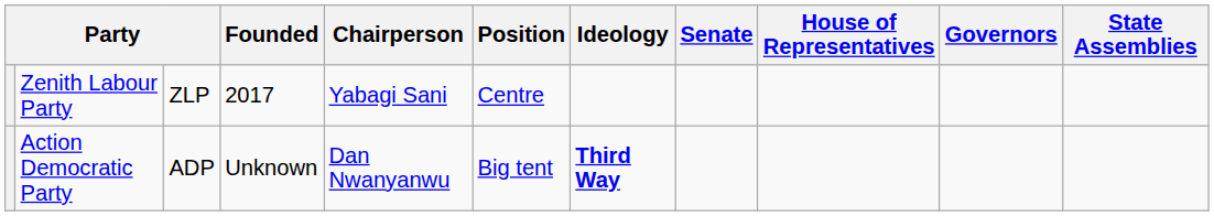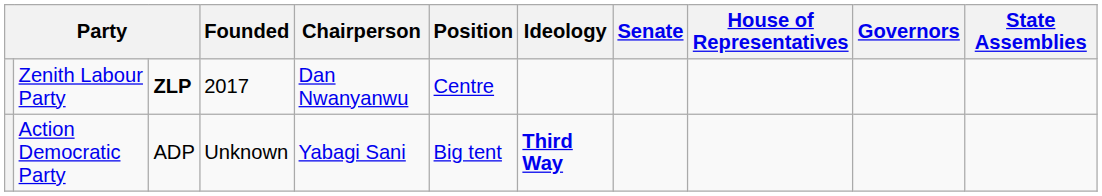Zenith Labour Party | column 3: normal -> bold
Zenith Labour Party | Chairperson: Yabagi Sani -> Dan Nwanyanwu
Action Democratic Party | Chairperson: Dan Nwanyanwu -> Yabagi Sani
